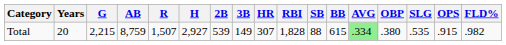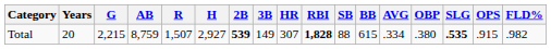row 2 | 2B: normal -> bold
row 2 | RBI: normal -> bold
row 2 | AVG: lightgreen background -> no background
row 2 | SLG: normal -> bold
